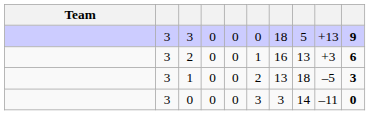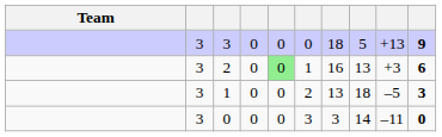row 3 | column 5: no background -> lightgreen background
